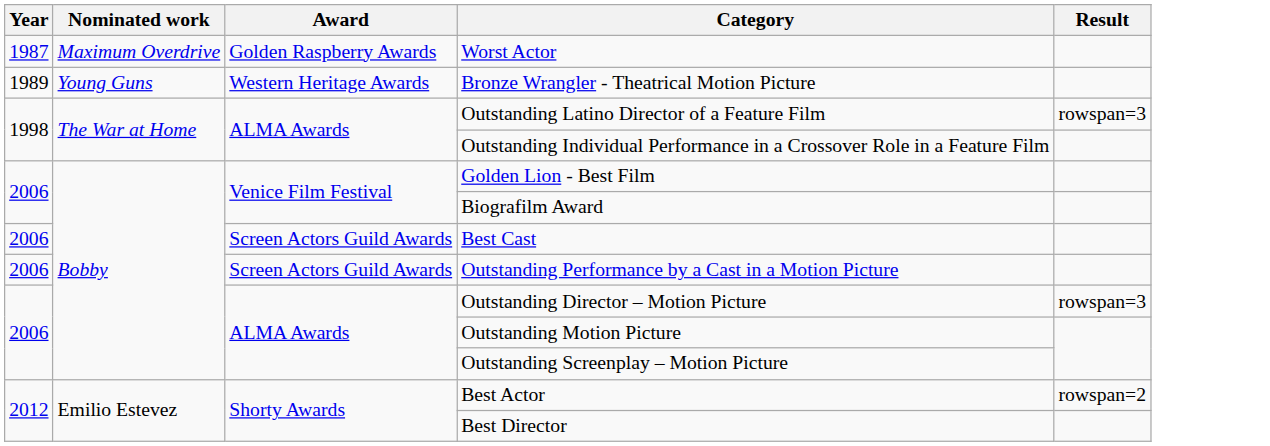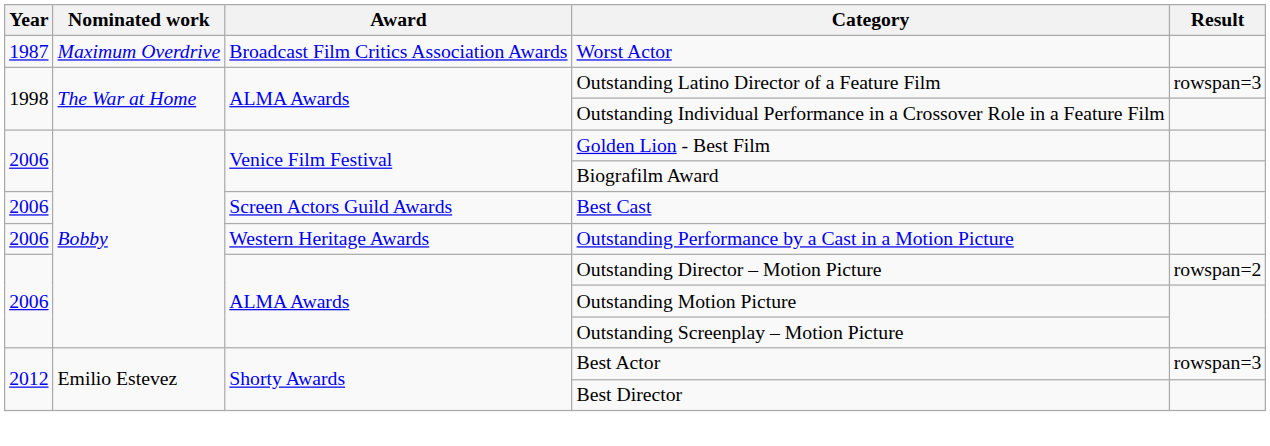Worst Actor | Award: Golden Raspberry Awards -> Broadcast Film Critics Association Awards
- row: 1989 | Young Guns | Western Heritage Awards | Bronze Wrangler - Theatrical Motion Picture
Outstanding Performance by a Cast in a Motion Picture | Award: Screen Actors Guild Awards -> Western Heritage Awards
Outstanding Director – Motion Picture | Result: rowspan=3 -> rowspan=2
Best Actor | Result: rowspan=2 -> rowspan=3
